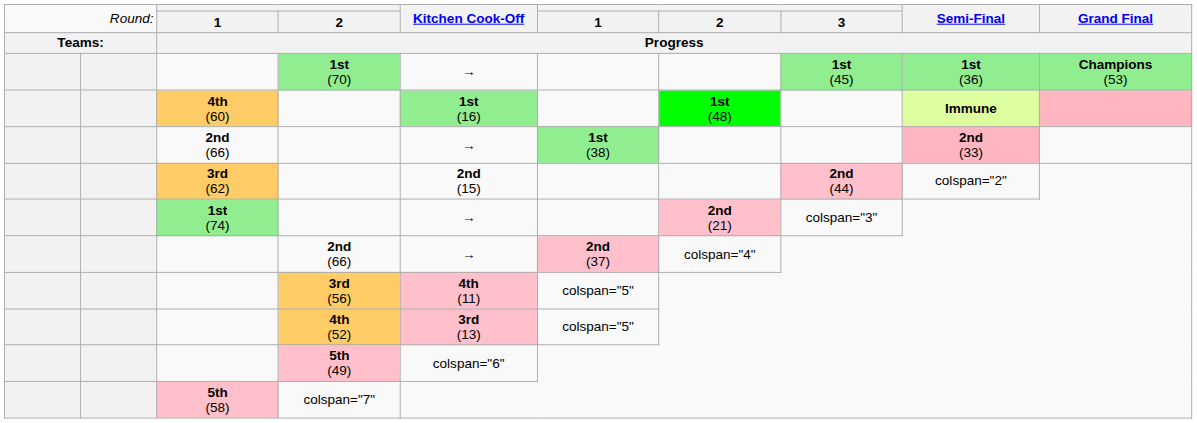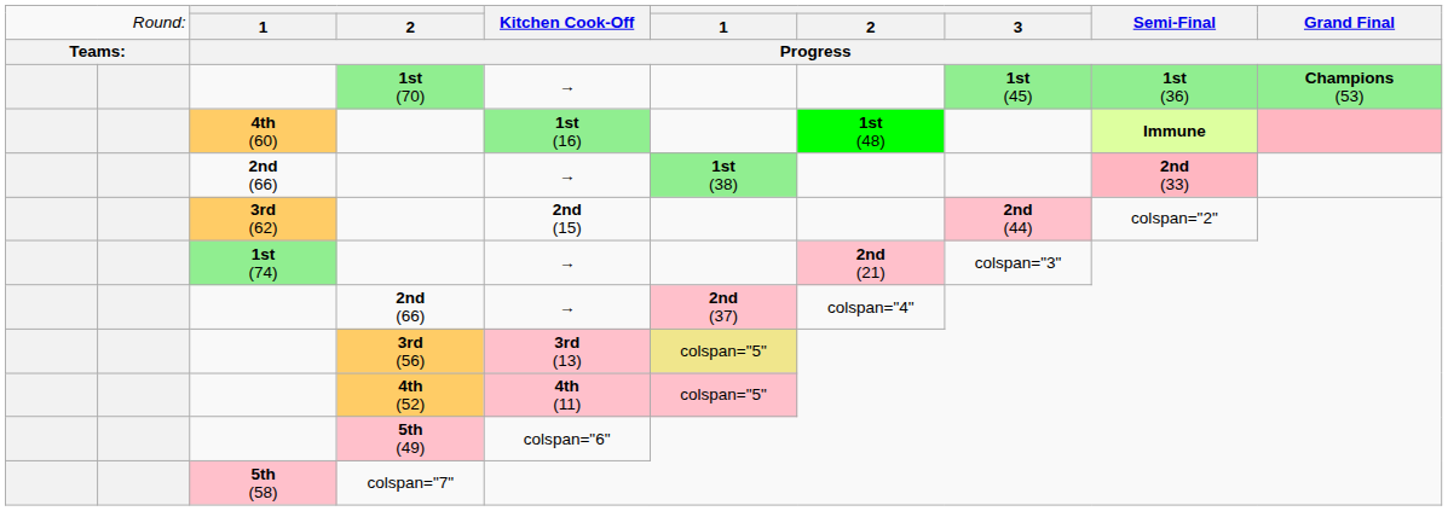3rd (56) | column 5: 4th (11) -> 3rd (13)
3rd (56) | column 6: no background -> khaki background
4th (52) | column 5: 3rd (13) -> 4th (11)
4th (52) | column 6: no background -> pink background
